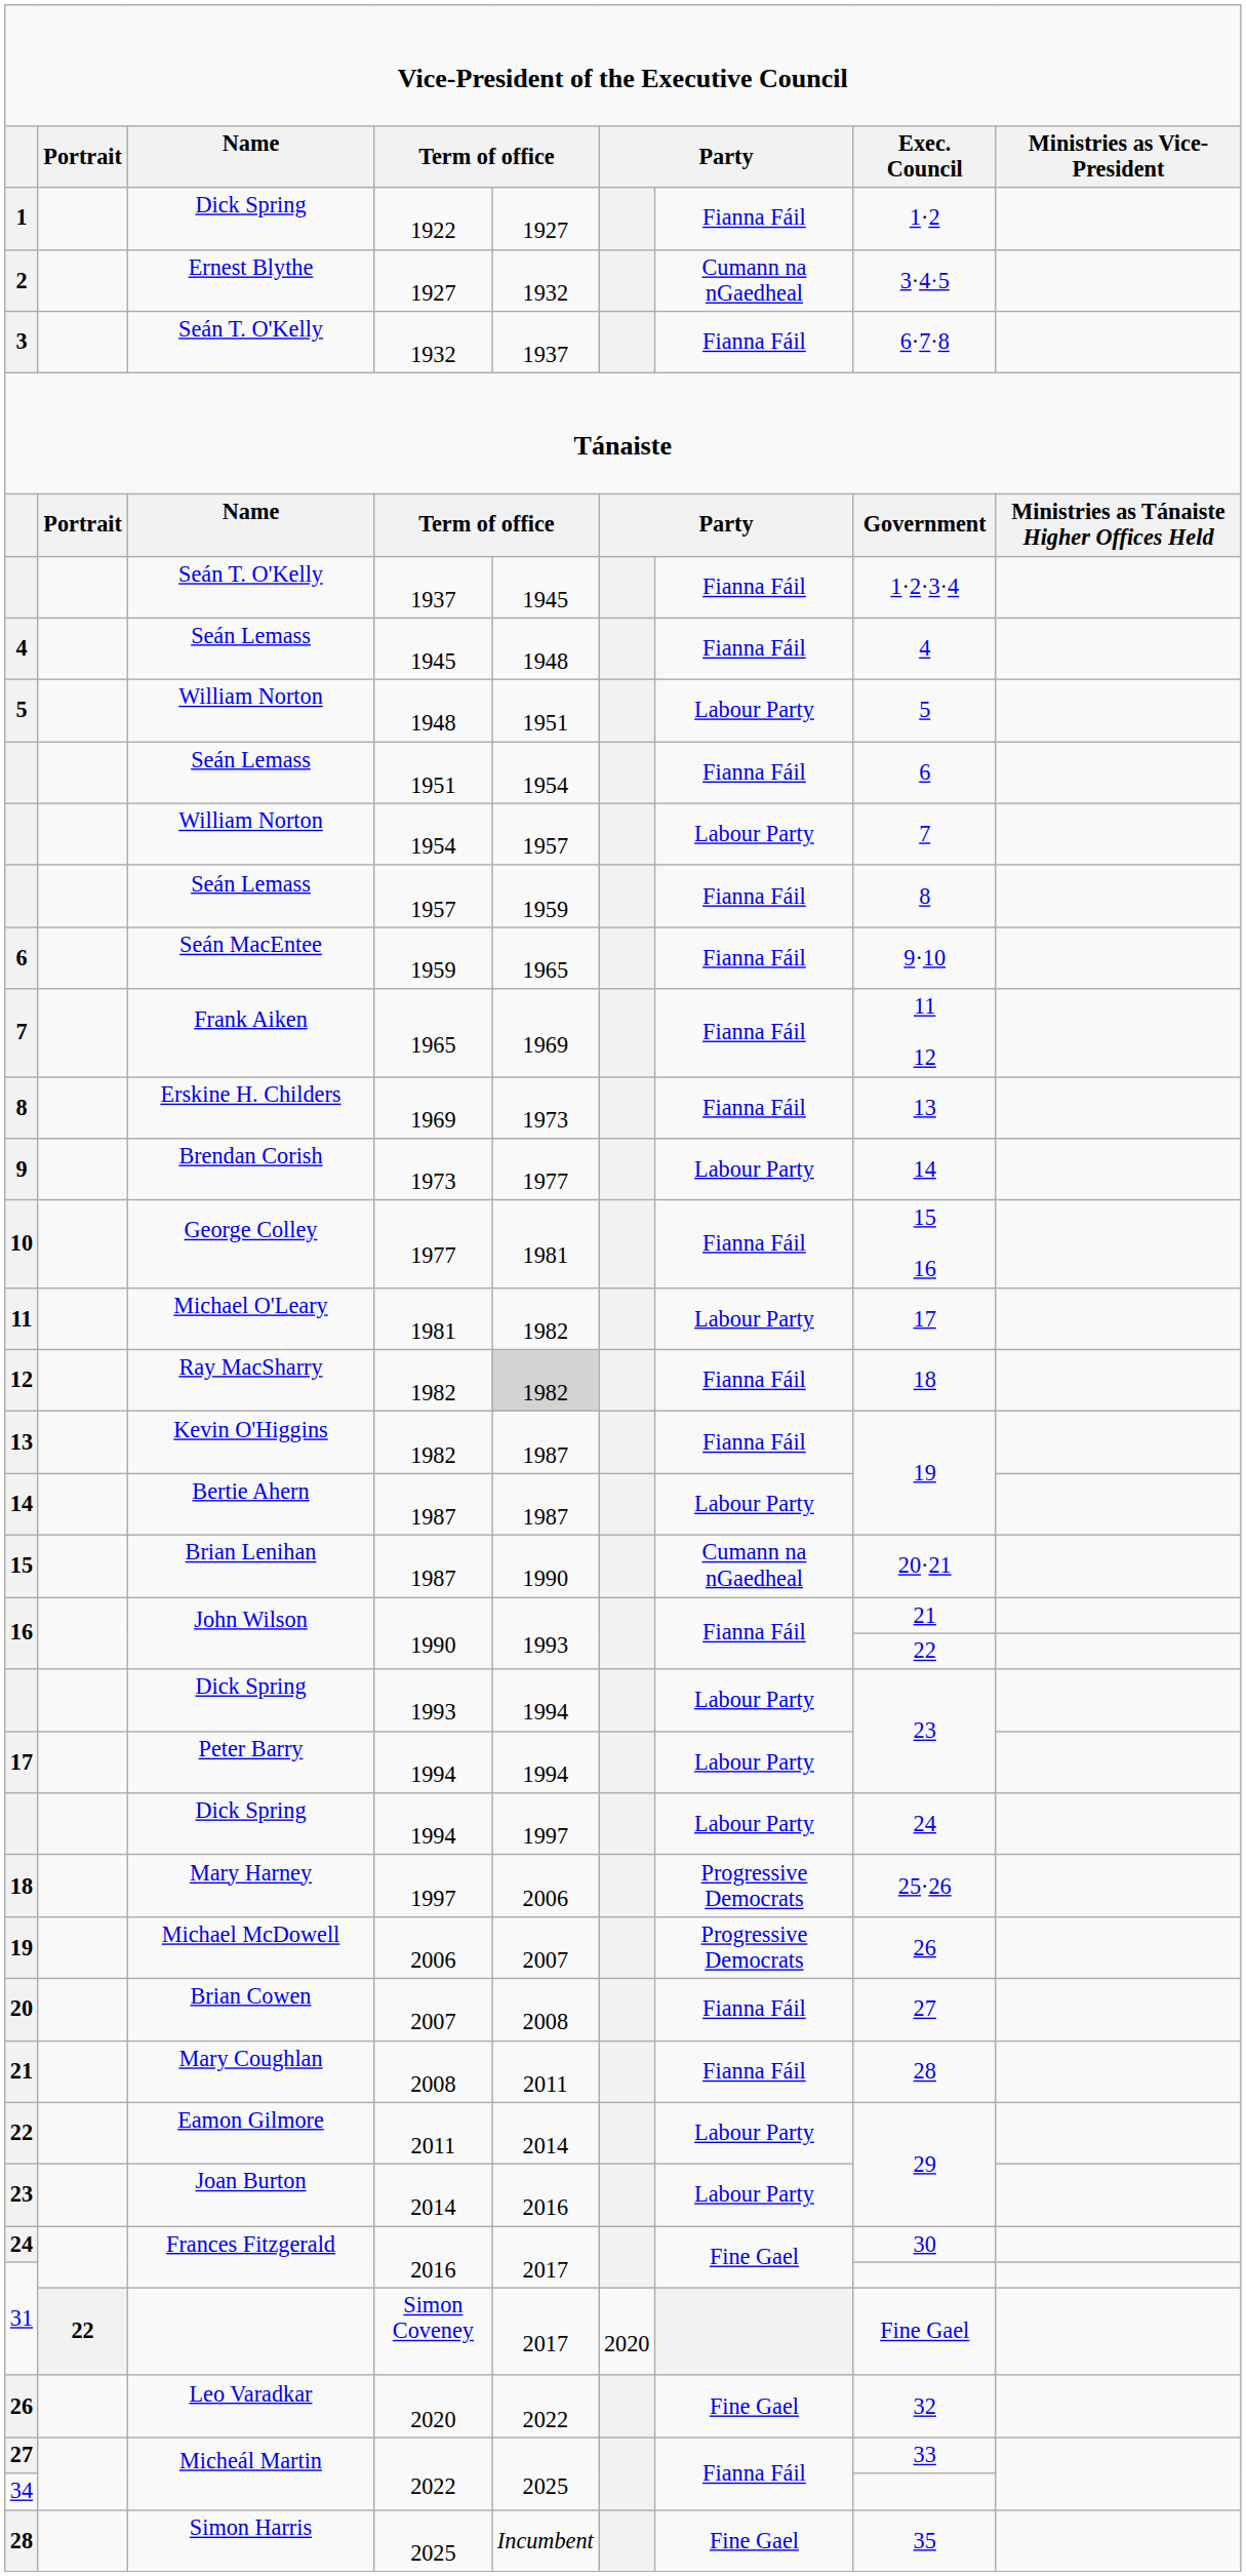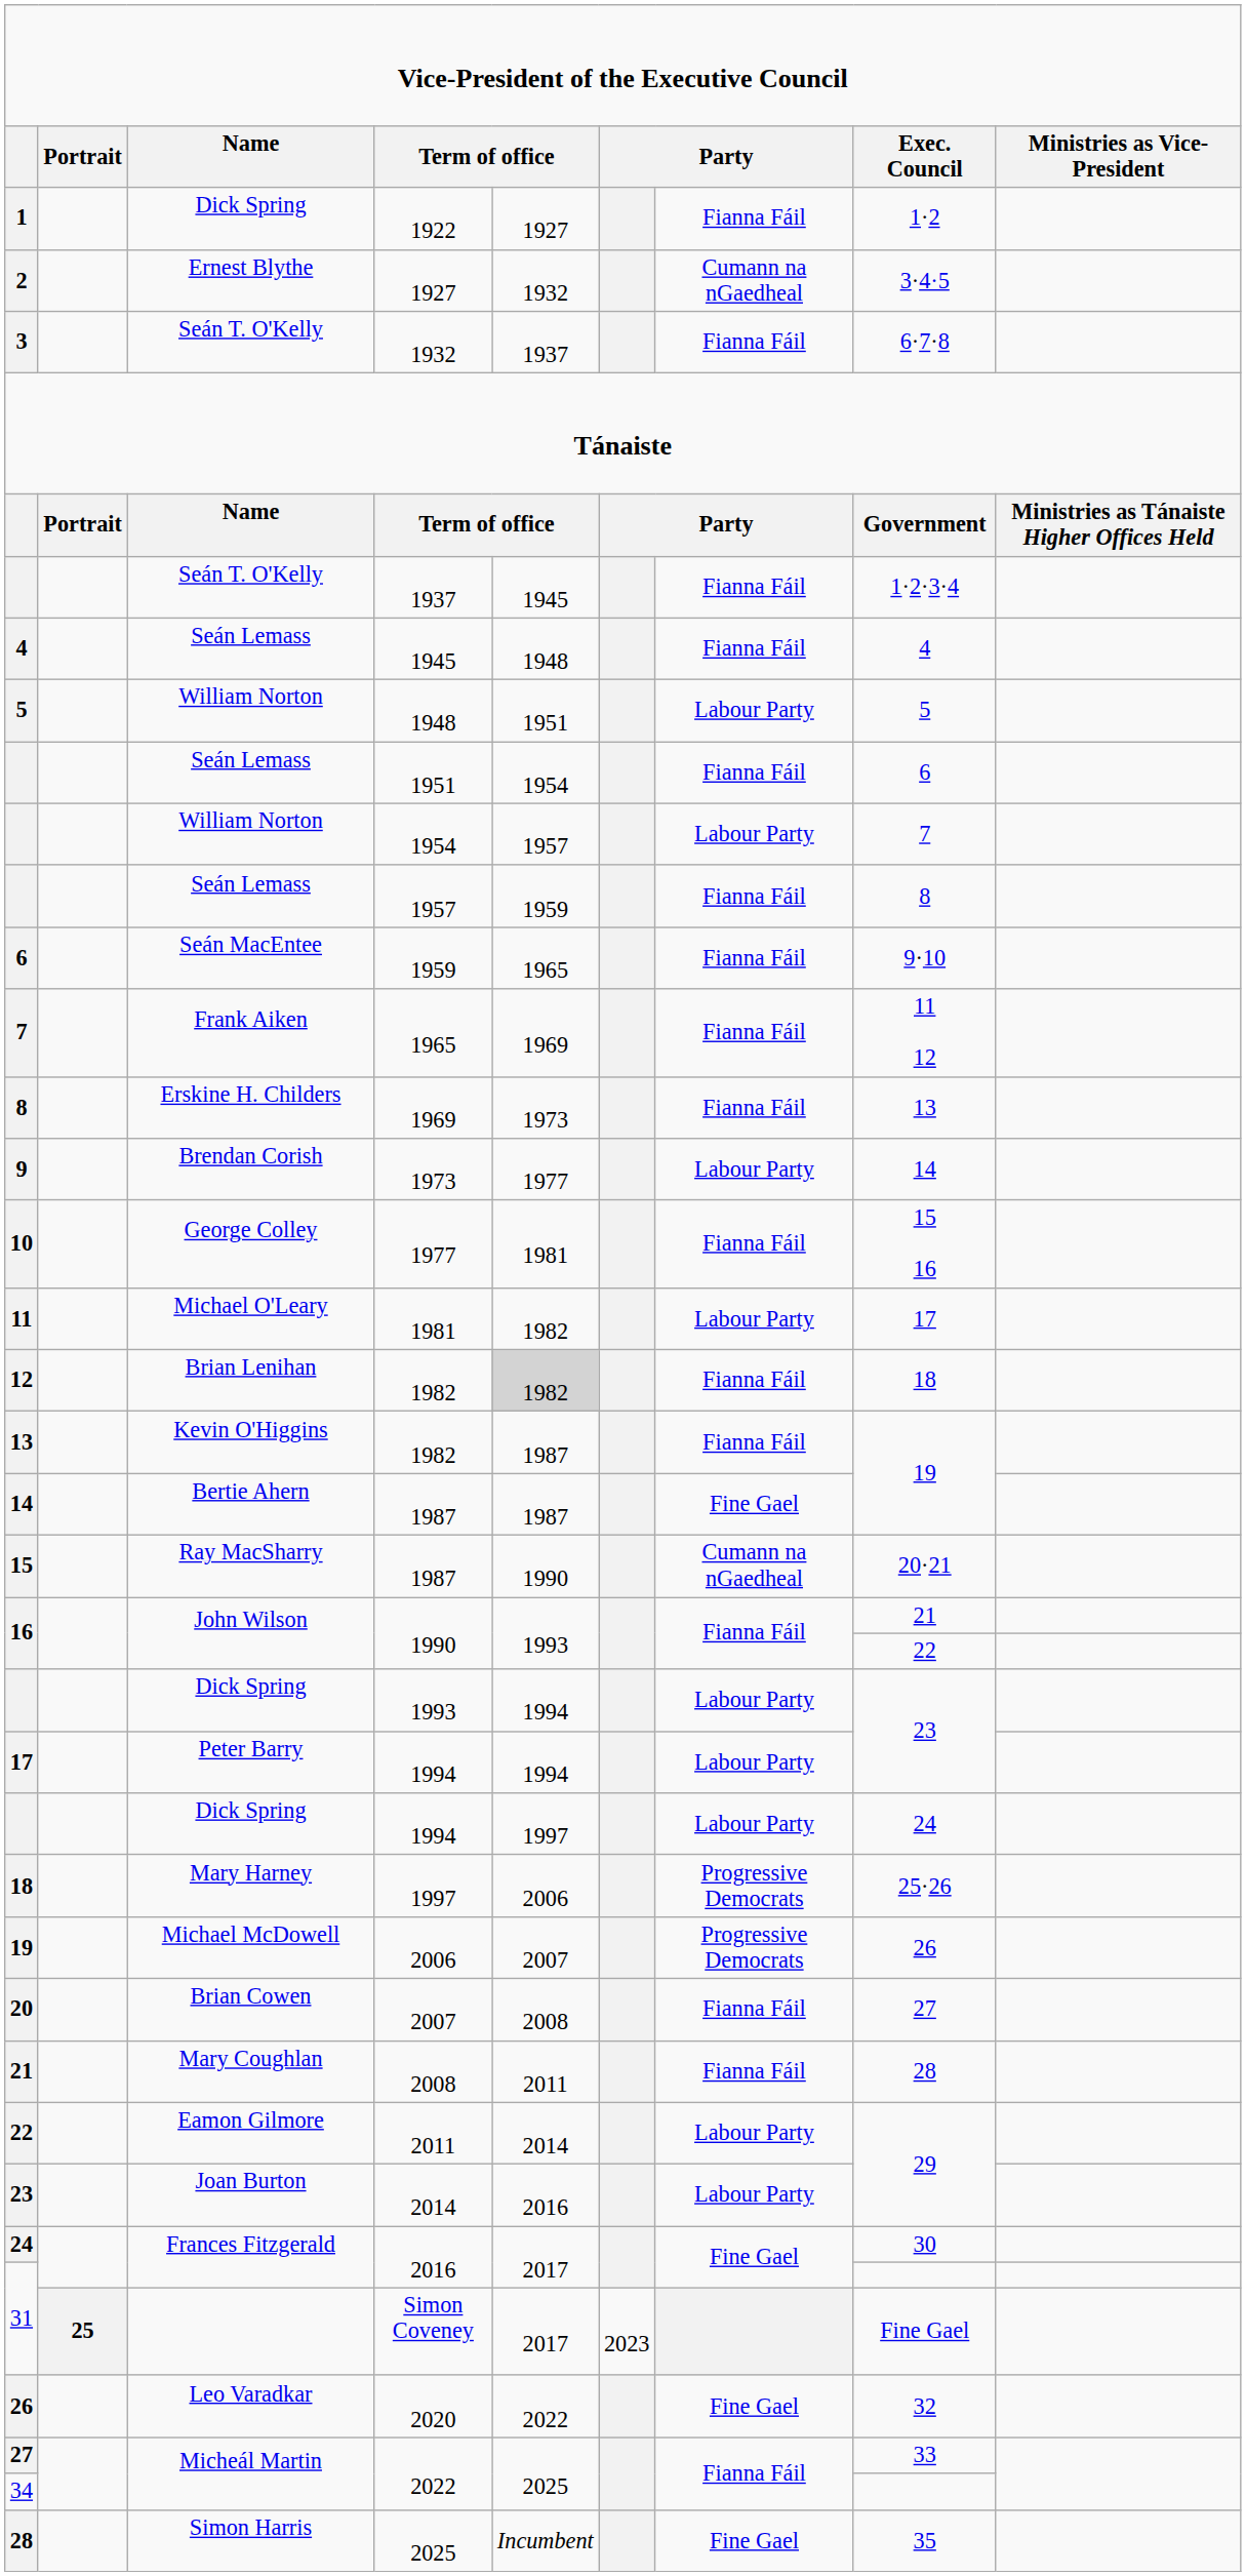12 / 1982 | column 3: Ray MacSharry -> Brian Lenihan
14 / 1987 | column 7: Labour Party -> Fine Gael
15 / 1987 | column 3: Brian Lenihan -> Ray MacSharry
Simon Coveney | column 2: 22 -> 25
Simon Coveney | column 6: 2020 -> 2023
